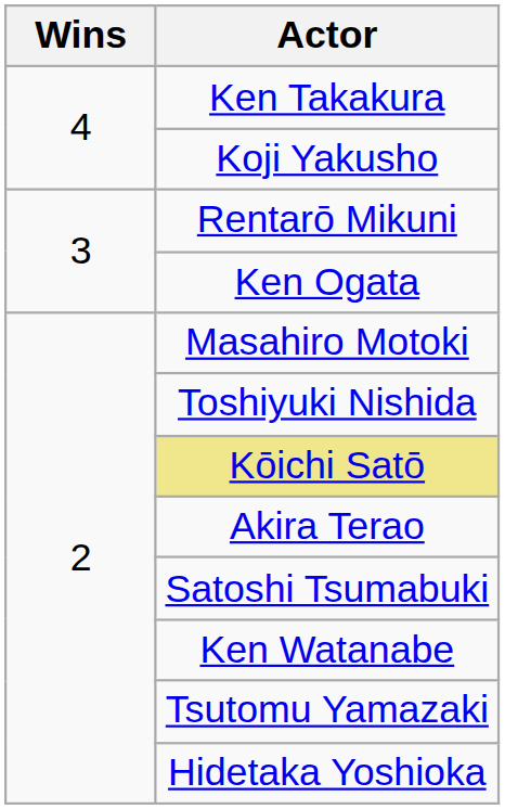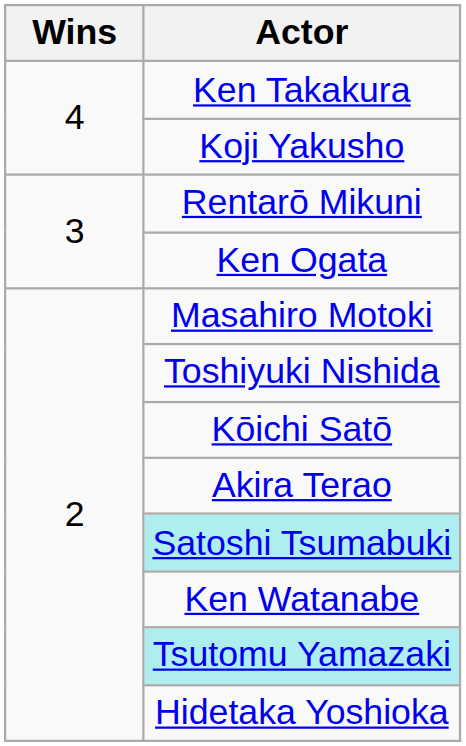Kōichi Satō | Actor: khaki background -> no background
Satoshi Tsumabuki | Actor: no background -> paleturquoise background
Tsutomu Yamazaki | Actor: no background -> paleturquoise background
